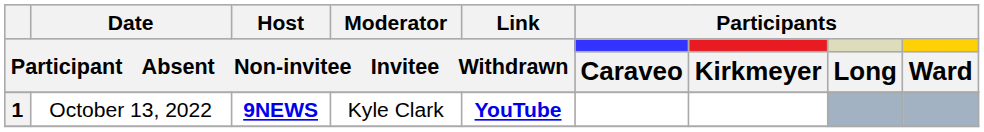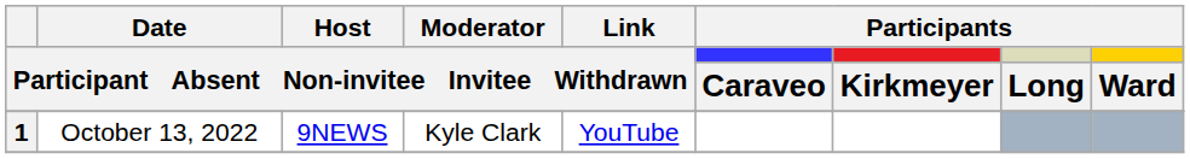1 | Host / Participant Absent Non-invitee Invitee Withdrawn: bold -> normal
1 | Link / Participant Absent Non-invitee Invitee Withdrawn: bold -> normal
